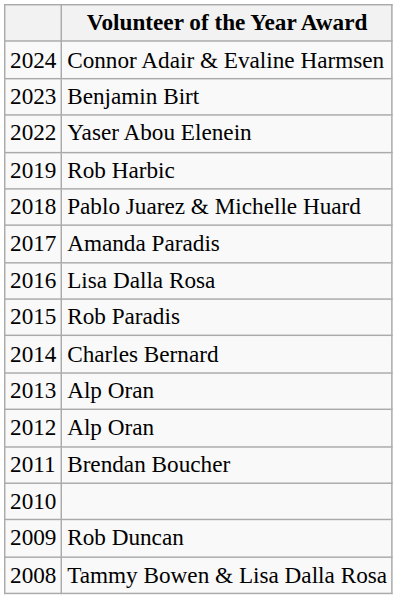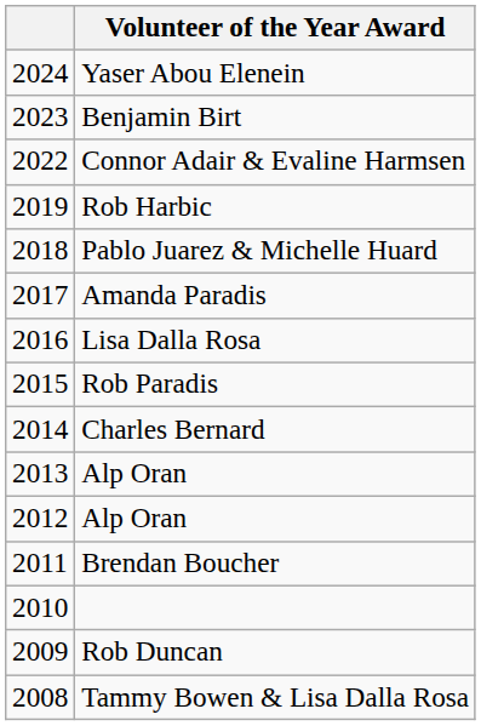row 2 | Volunteer of the Year Award: Connor Adair & Evaline Harmsen -> Yaser Abou Elenein
row 4 | Volunteer of the Year Award: Yaser Abou Elenein -> Connor Adair & Evaline Harmsen
